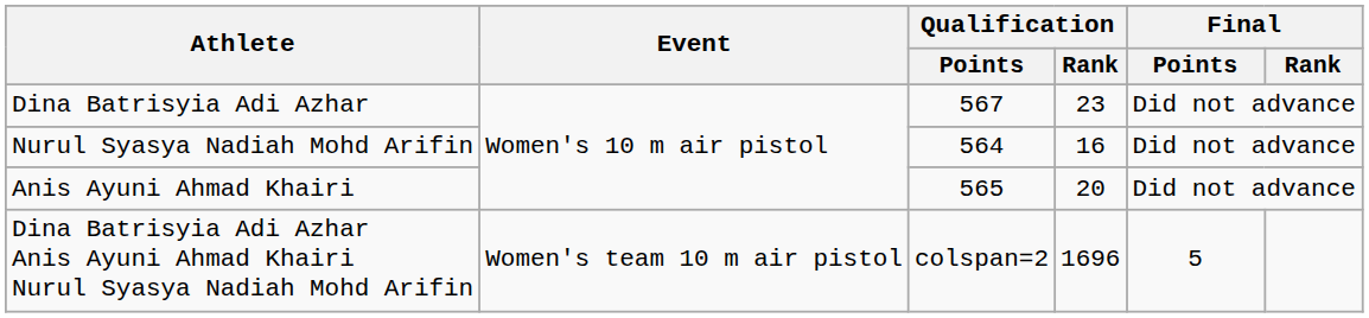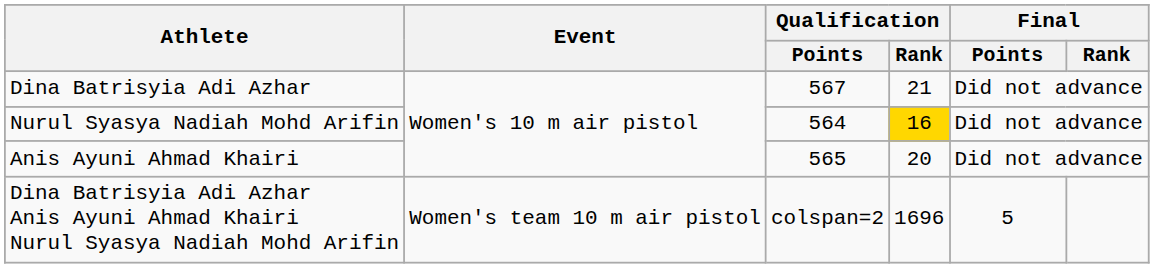Dina Batrisyia Adi Azhar | Qualification / Rank: 23 -> 21
Nurul Syasya Nadiah Mohd Arifin | Qualification / Rank: no background -> gold background
